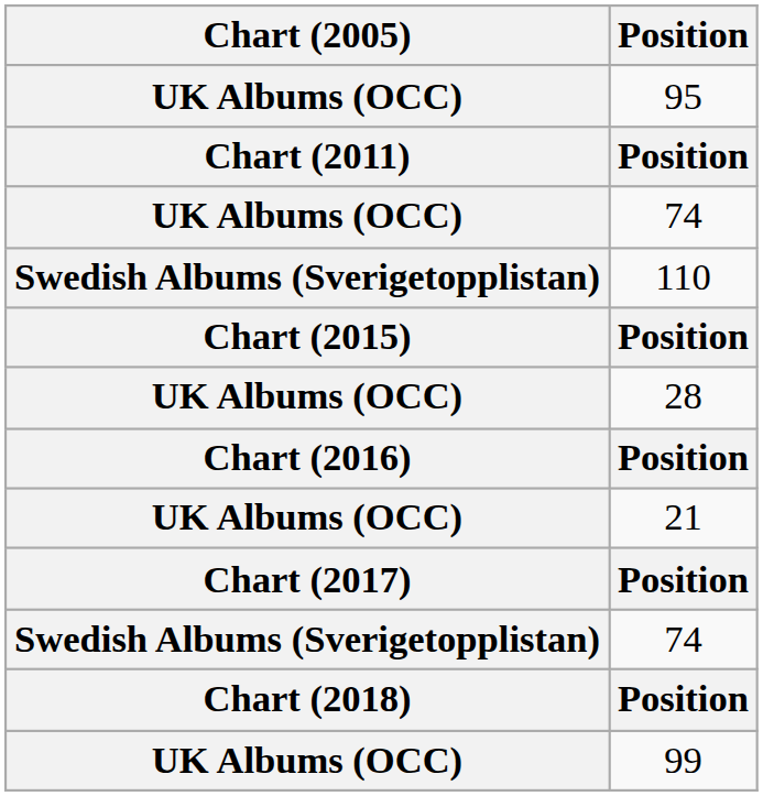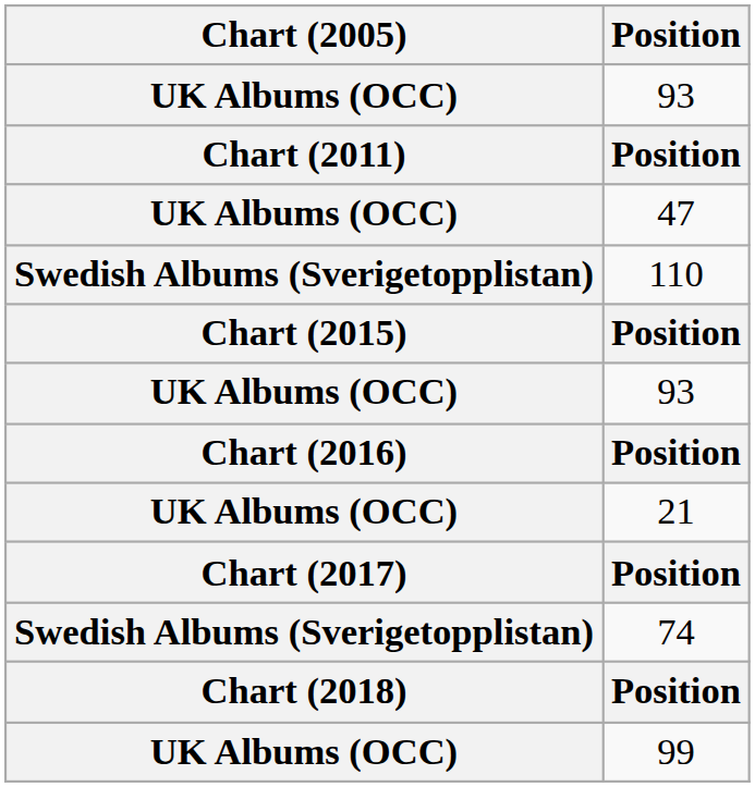row 2 | Position: 95 -> 93
row 4 | Position: 74 -> 47
row 7 | Position: 28 -> 93
